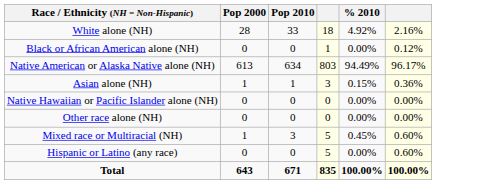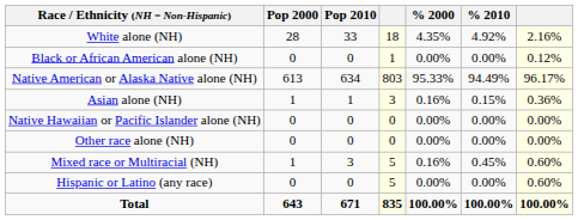+ column: % 2000 | 4.35% | 0.00% | 95.33% | 0.16% | 0.00% | 0.00% | 0.16% | 0.00% | 100.00%
